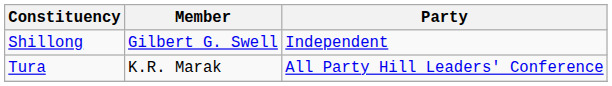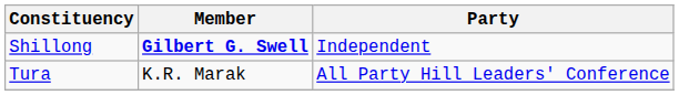Shillong | Member: normal -> bold
